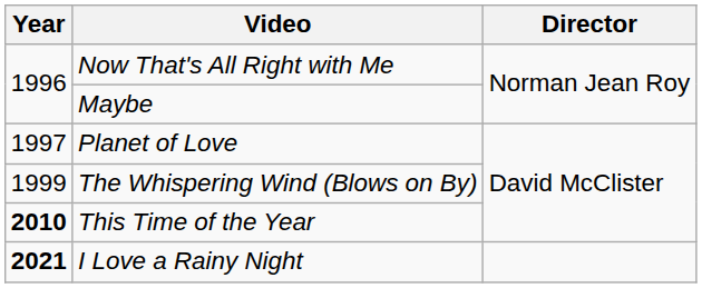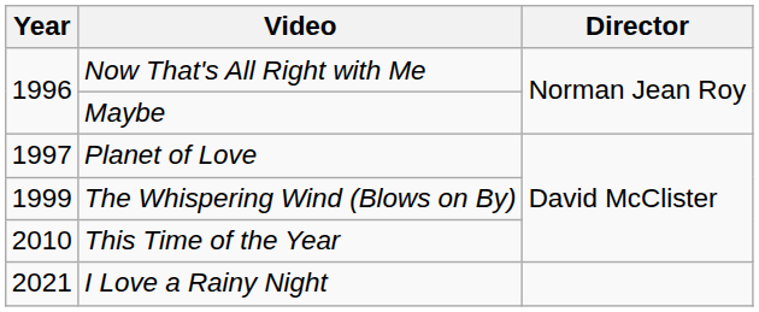This Time of the Year | Year: bold -> normal
I Love a Rainy Night | Year: bold -> normal
